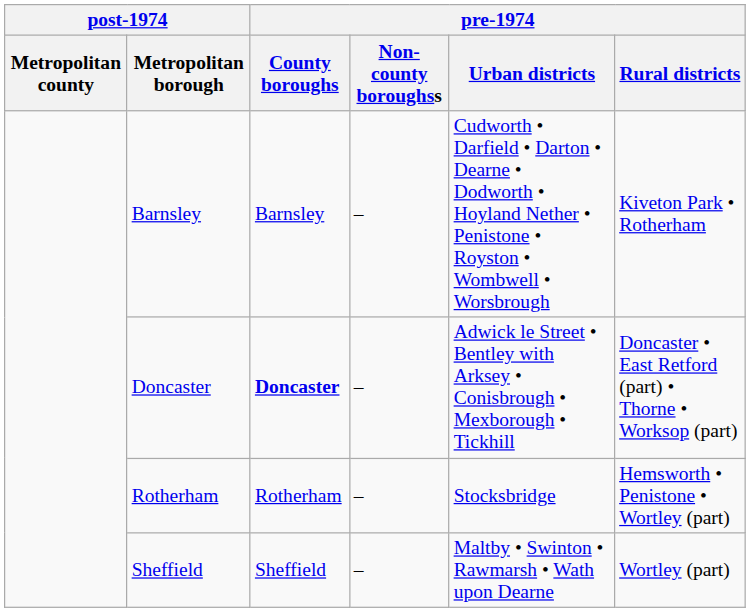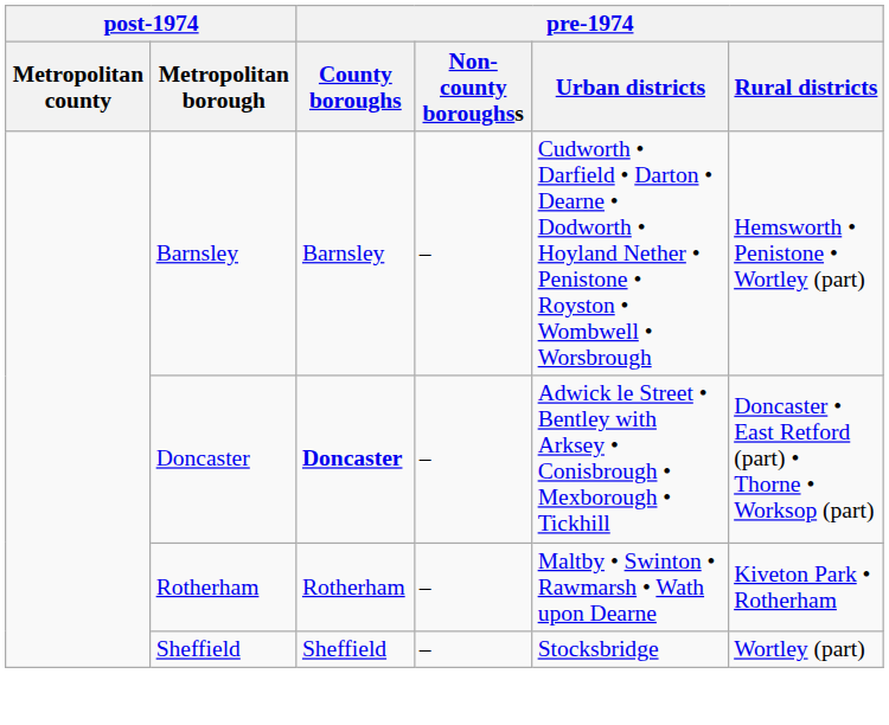row 3 | pre-1974 / Rural districts: Kiveton Park • Rotherham -> Hemsworth • Penistone • Wortley (part)
row 5 | pre-1974 / Urban districts: Stocksbridge -> Maltby • Swinton • Rawmarsh • Wath upon Dearne
row 5 | pre-1974 / Rural districts: Hemsworth • Penistone • Wortley (part) -> Kiveton Park • Rotherham
row 6 | pre-1974 / Urban districts: Maltby • Swinton • Rawmarsh • Wath upon Dearne -> Stocksbridge
